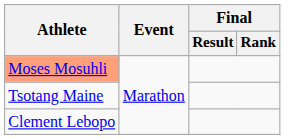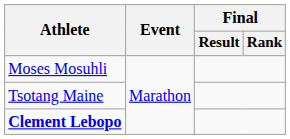Moses Mosuhli | Athlete: lightsalmon background -> no background
Clement Lebopo | Athlete: normal -> bold
